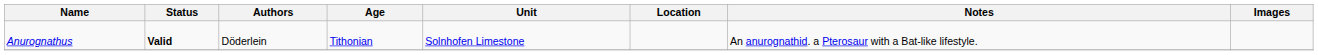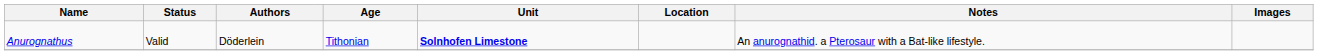Anurognathus | Status: bold -> normal
Anurognathus | Unit: normal -> bold
